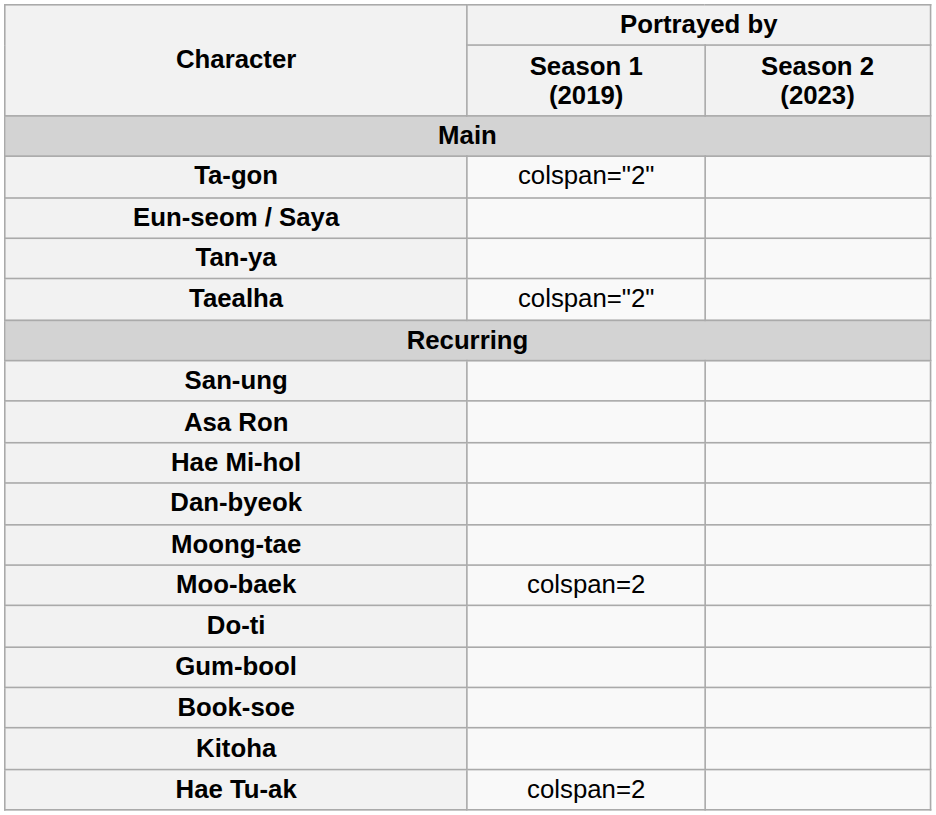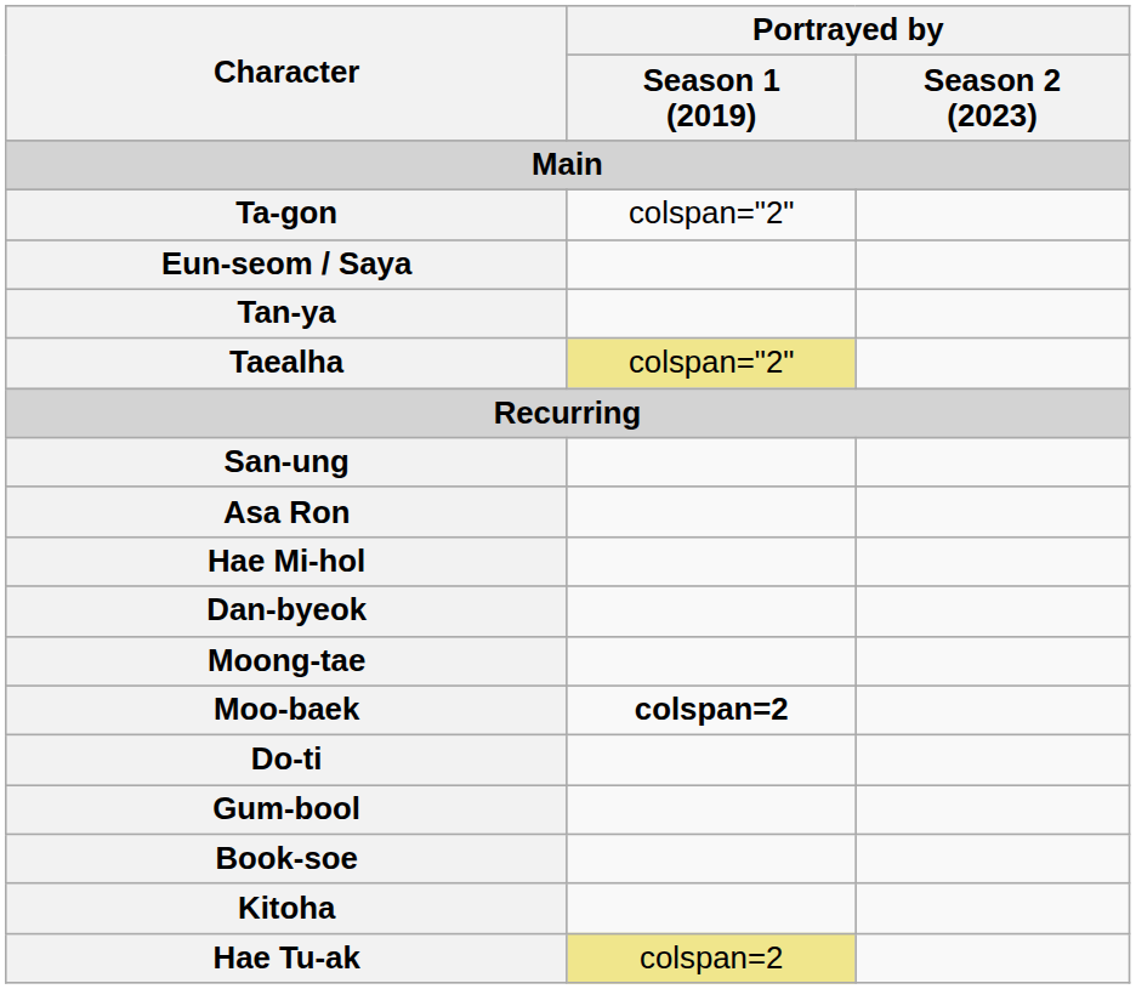Taealha | Portrayed by / Season 1 (2019): no background -> khaki background
Moo-baek | Portrayed by / Season 1 (2019): normal -> bold
Hae Tu-ak | Portrayed by / Season 1 (2019): no background -> khaki background
